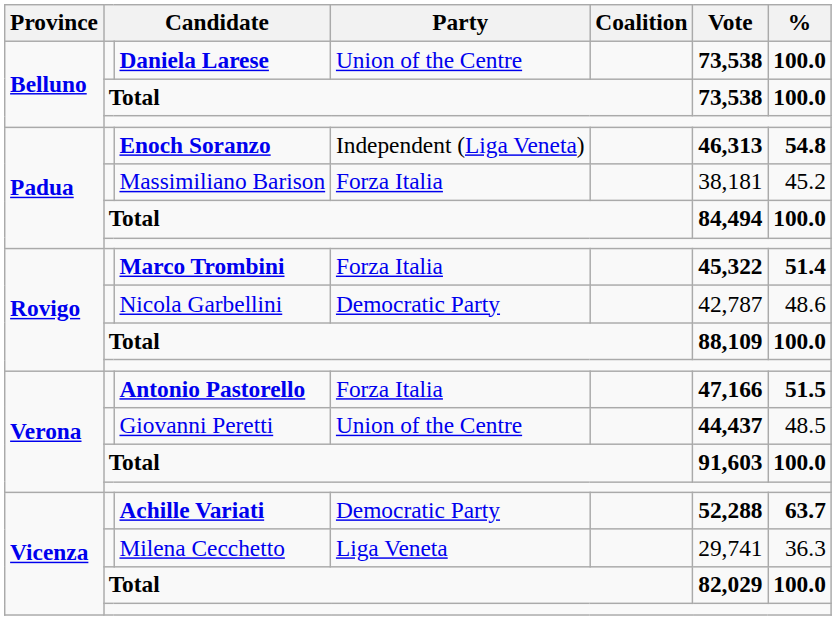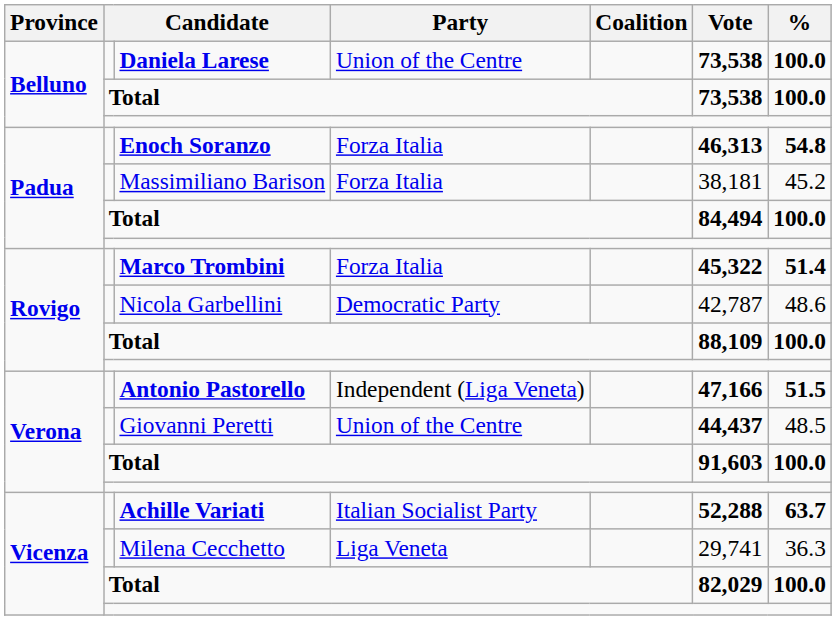Enoch Soranzo | Party: Independent (Liga Veneta) -> Forza Italia
Antonio Pastorello | Party: Forza Italia -> Independent (Liga Veneta)
Achille Variati | Party: Democratic Party -> Italian Socialist Party
